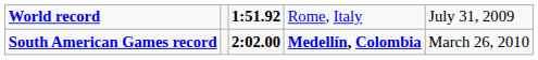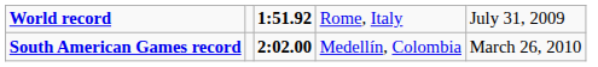South American Games record | column 4: bold -> normal
